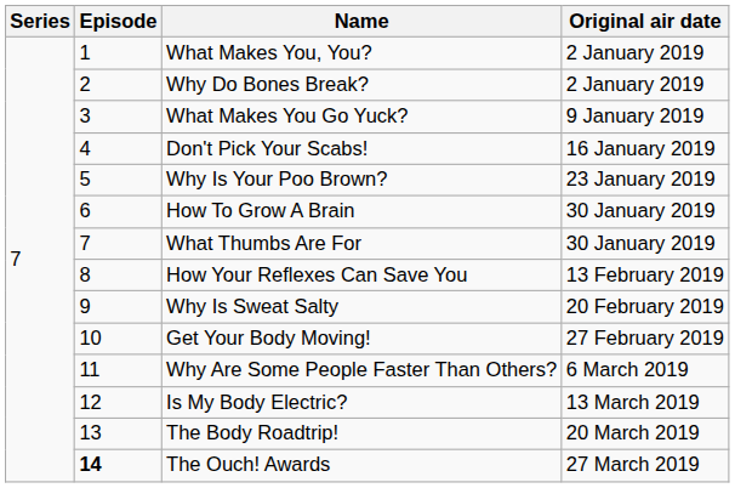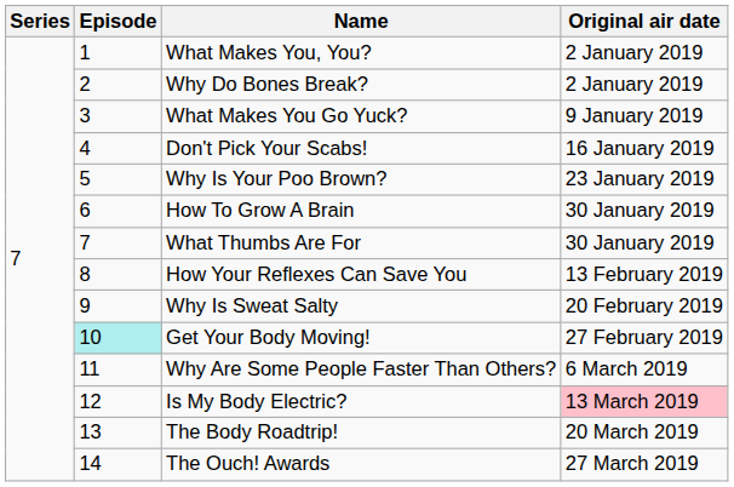Get Your Body Moving! | Episode: no background -> paleturquoise background
Is My Body Electric? | Original air date: no background -> pink background
The Ouch! Awards | Episode: bold -> normal
